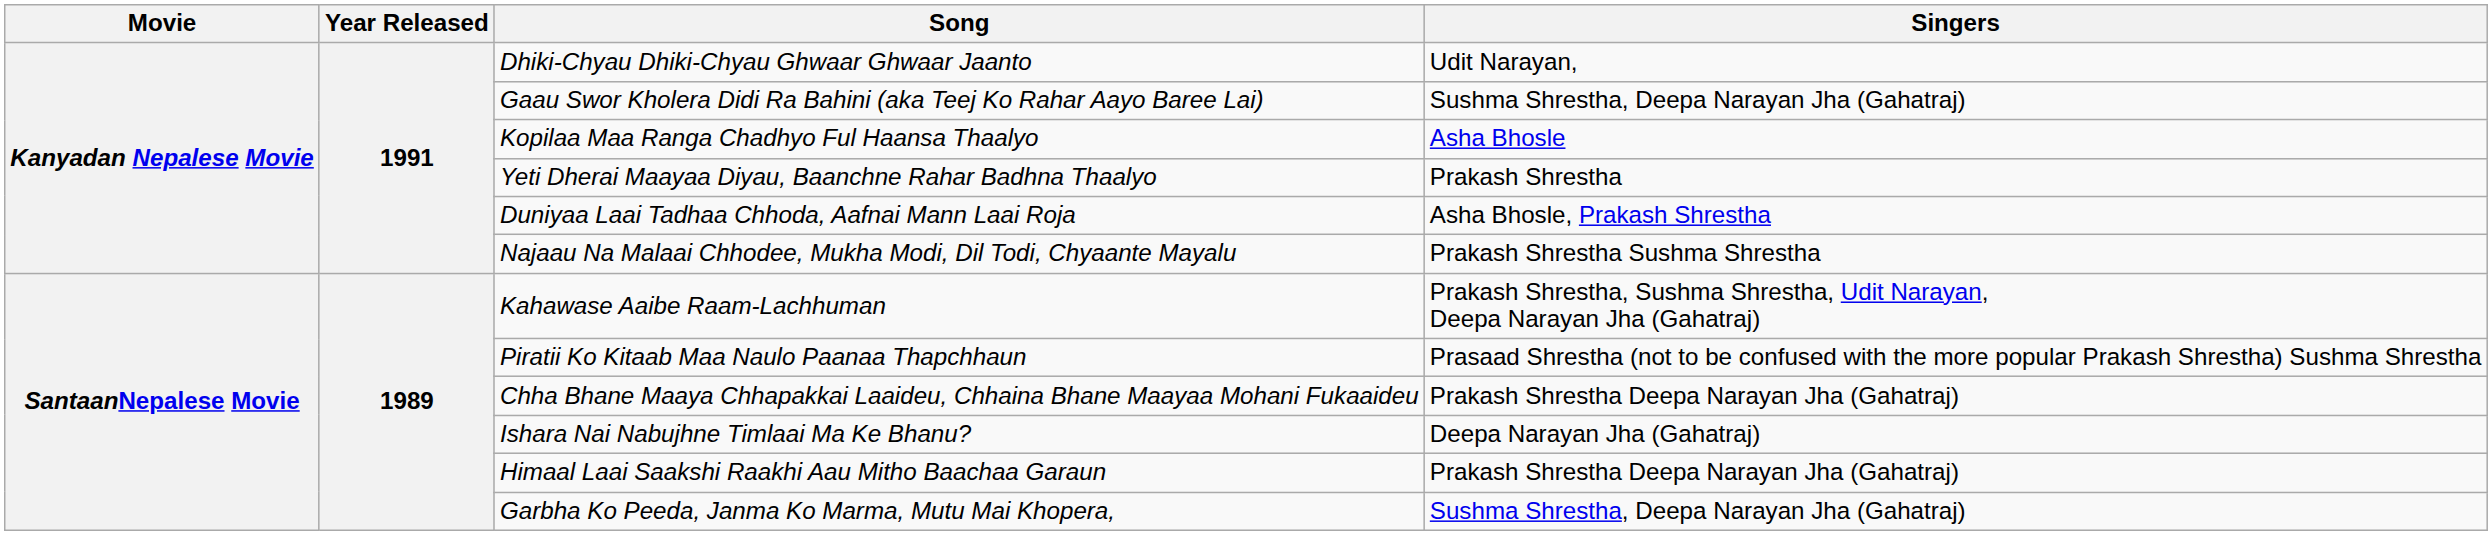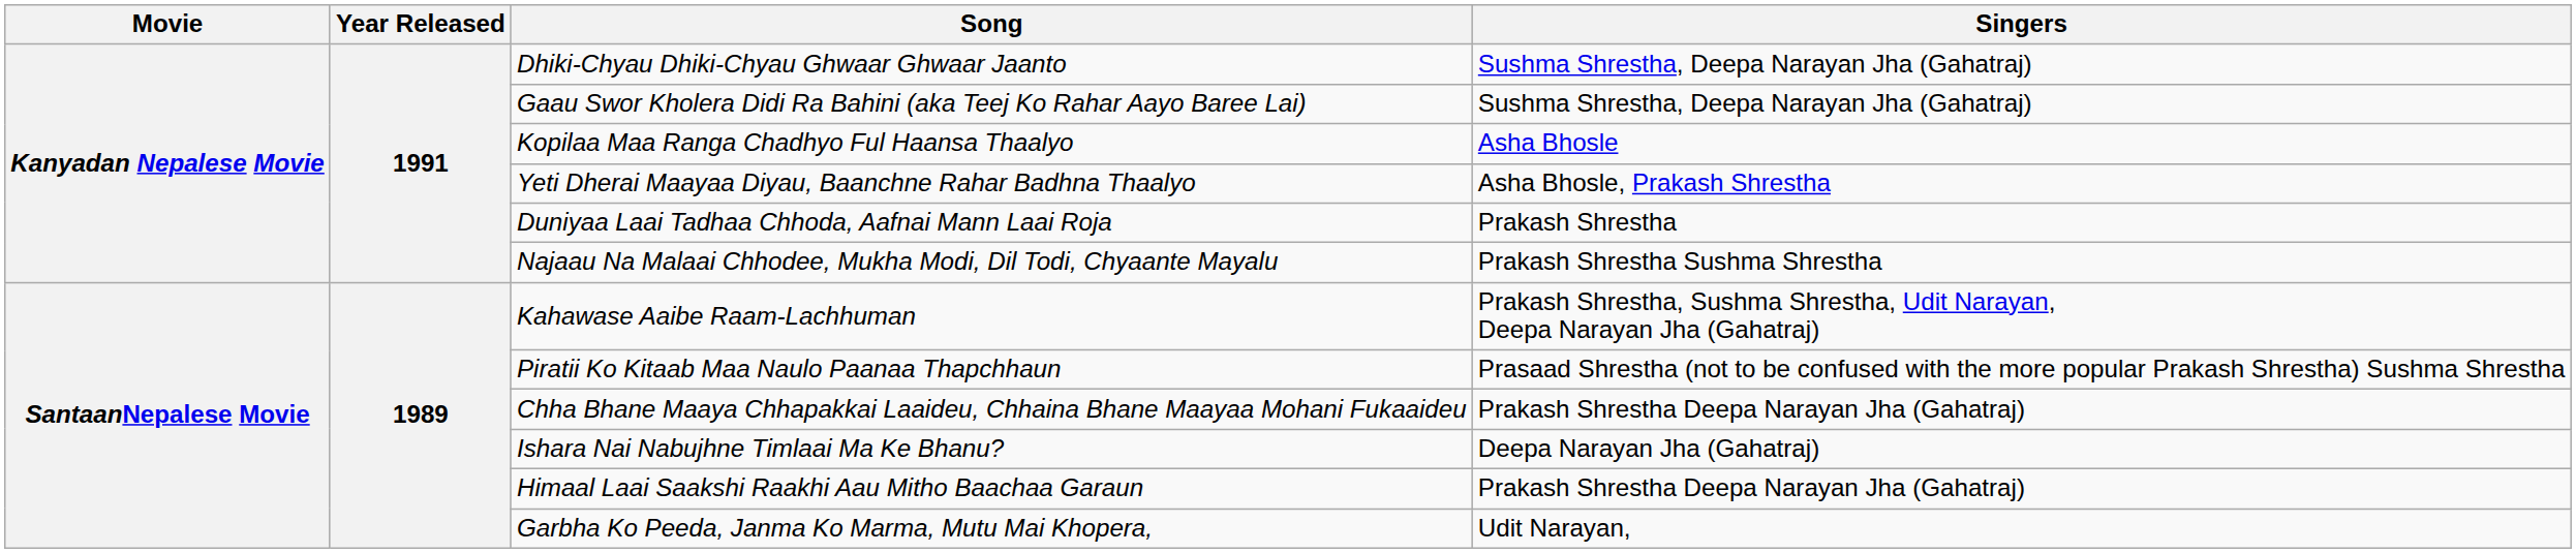Dhiki-Chyau Dhiki-Chyau Ghwaar Ghwaar Jaanto | Singers: Udit Narayan, -> Sushma Shrestha, Deepa Narayan Jha (Gahatraj)
Yeti Dherai Maayaa Diyau, Baanchne Rahar Badhna Thaalyo | Singers: Prakash Shrestha -> Asha Bhosle, Prakash Shrestha
Duniyaa Laai Tadhaa Chhoda, Aafnai Mann Laai Roja | Singers: Asha Bhosle, Prakash Shrestha -> Prakash Shrestha
Garbha Ko Peeda, Janma Ko Marma, Mutu Mai Khopera, | Singers: Sushma Shrestha, Deepa Narayan Jha (Gahatraj) -> Udit Narayan,
